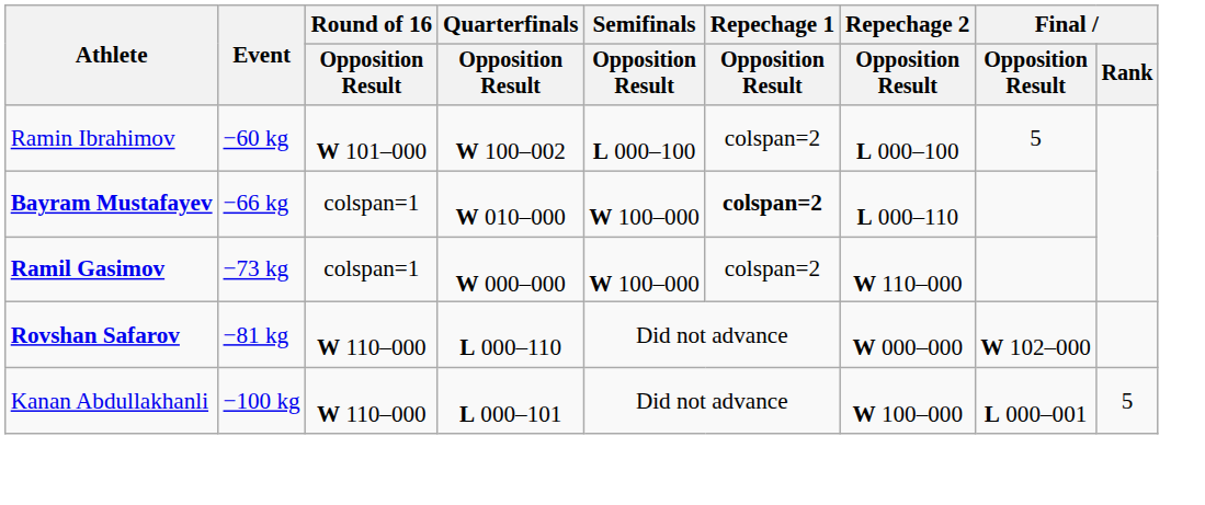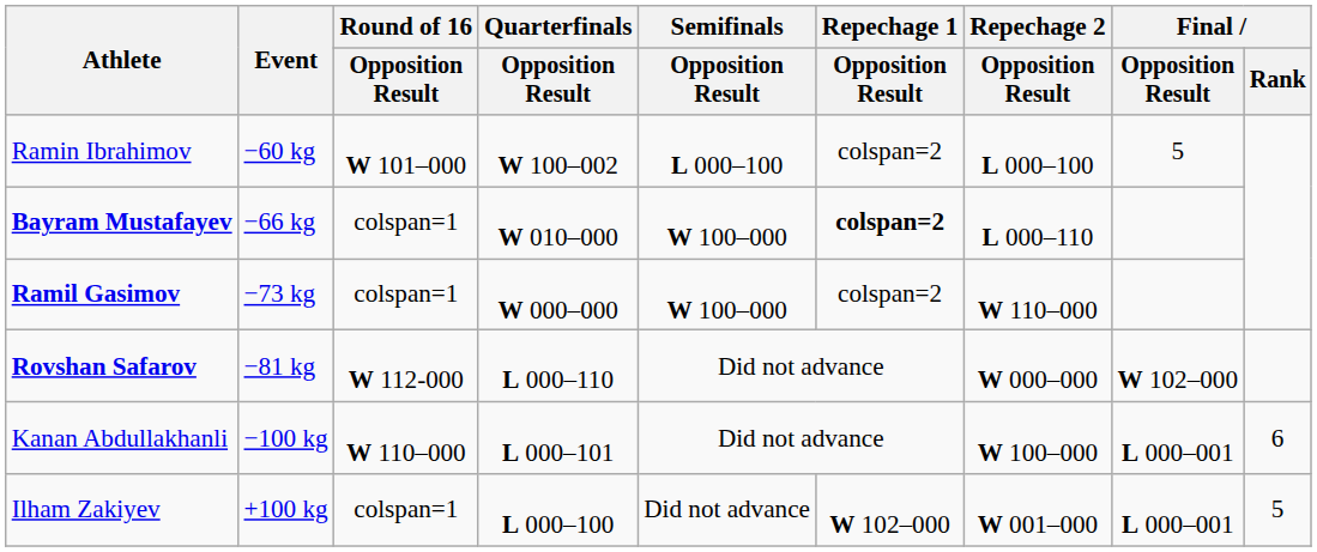Rovshan Safarov | Round of 16 / Opposition Result: W 110–000 -> W 112-000
Kanan Abdullakhanli | Final / Rank: 5 -> 6
+ row: Ilham Zakiyev | +100 kg | colspan=1 | L 000–100 | Did not advance | W 102–000 | W 001–000 | L 000–001 | 5
